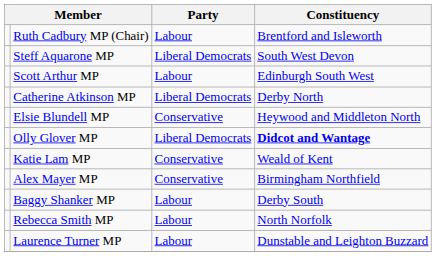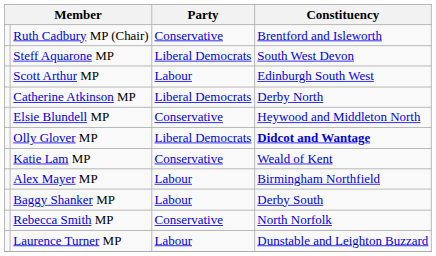Ruth Cadbury MP (Chair) | Party: Labour -> Conservative
Alex Mayer MP | Party: Conservative -> Labour
Rebecca Smith MP | Party: Labour -> Conservative
